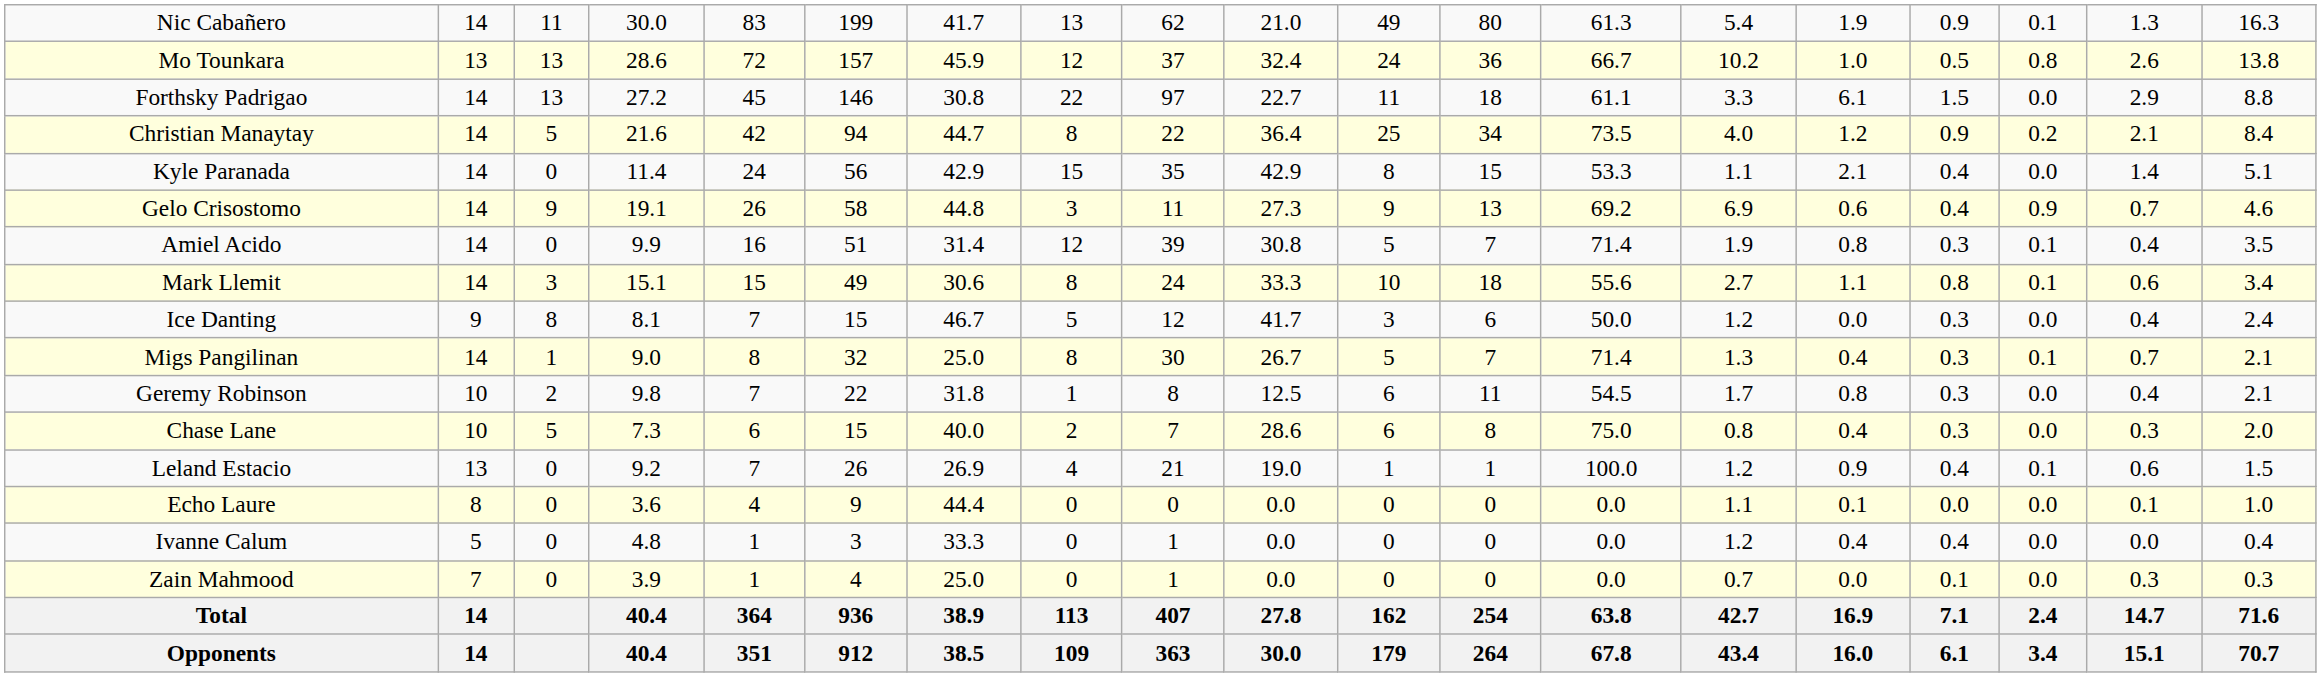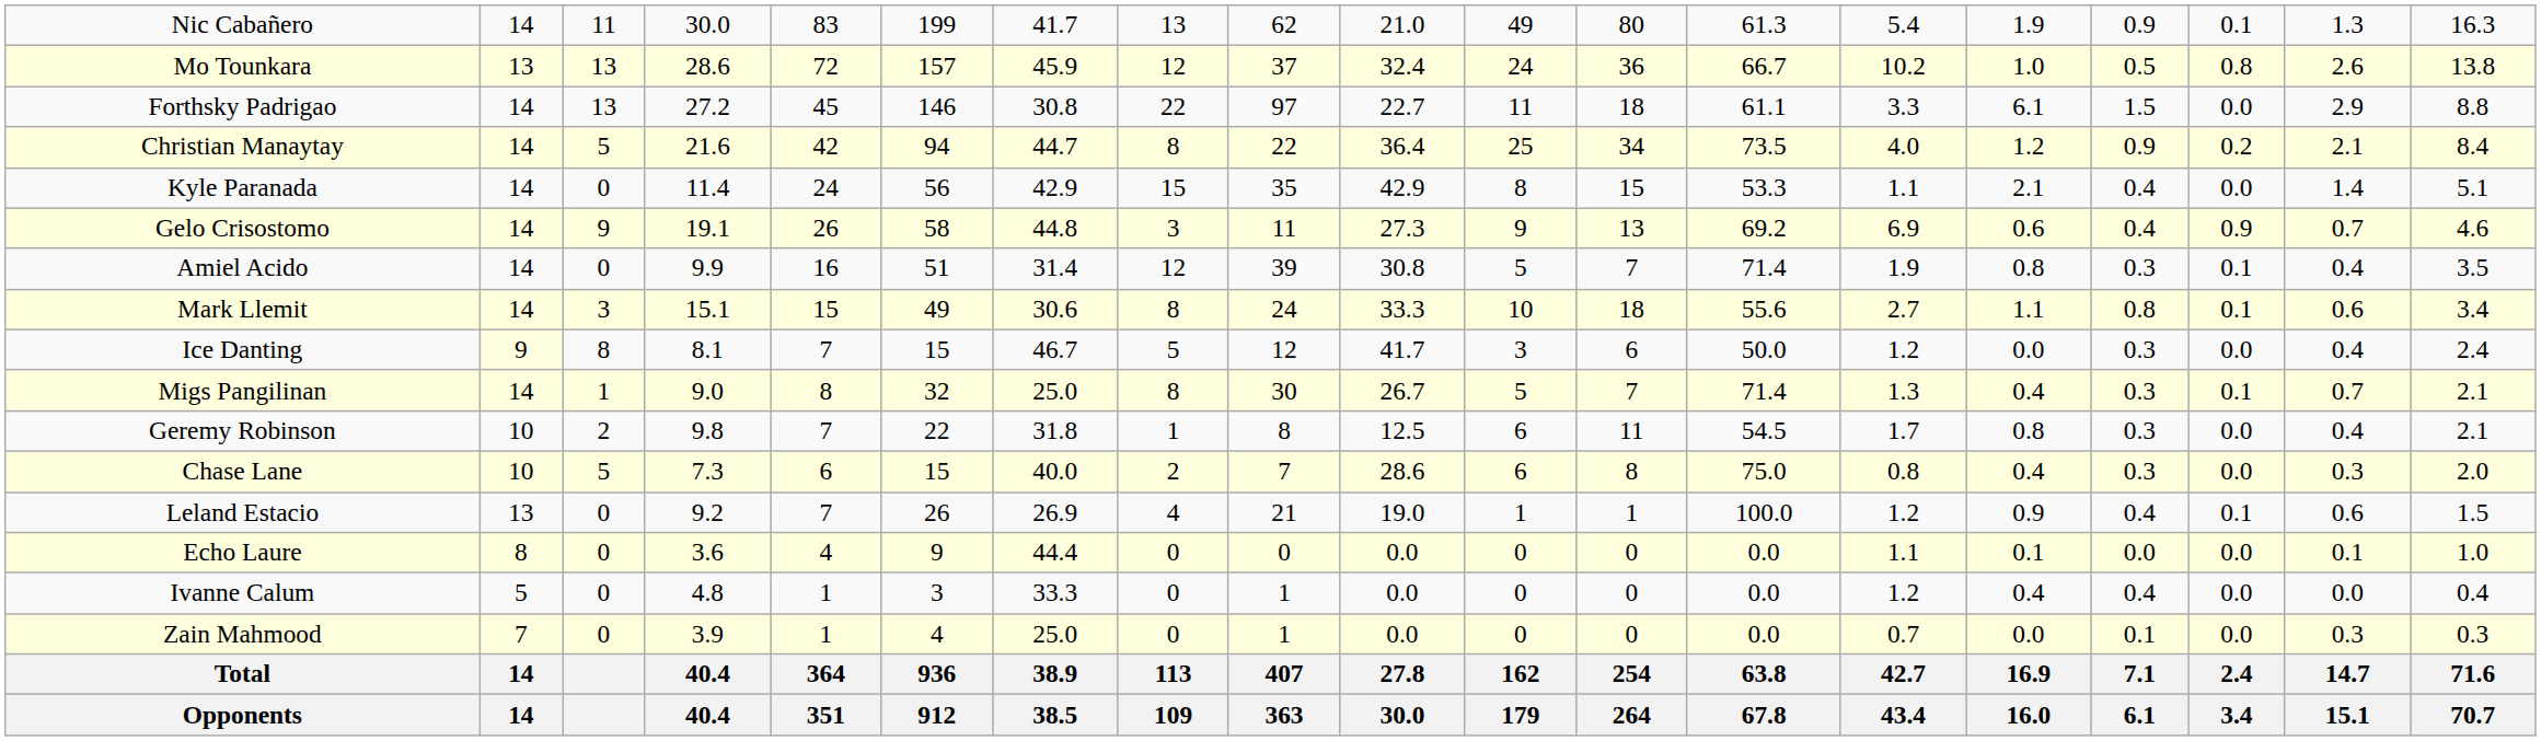Ice Danting | column 2: no background -> lightyellow background
